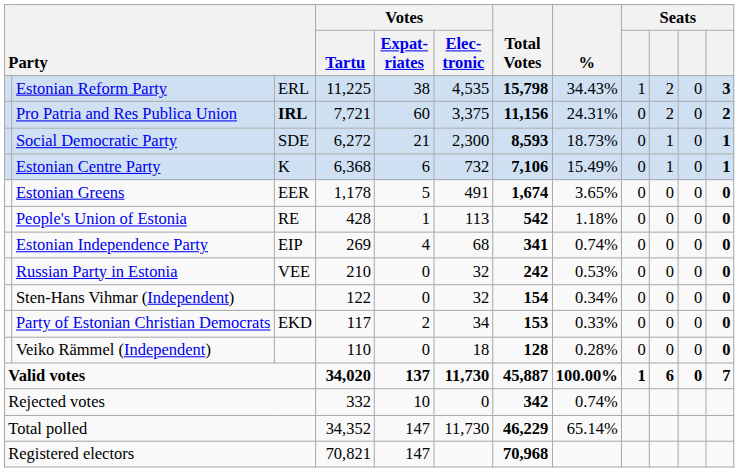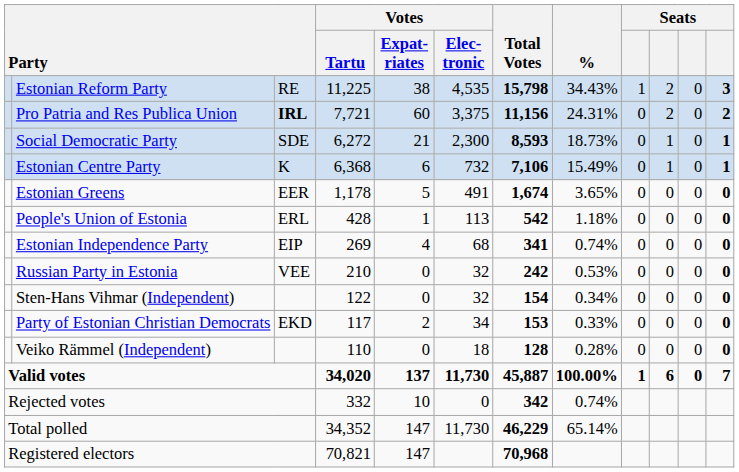Estonian Reform Party | column 3: ERL -> RE
People's Union of Estonia | column 3: RE -> ERL
